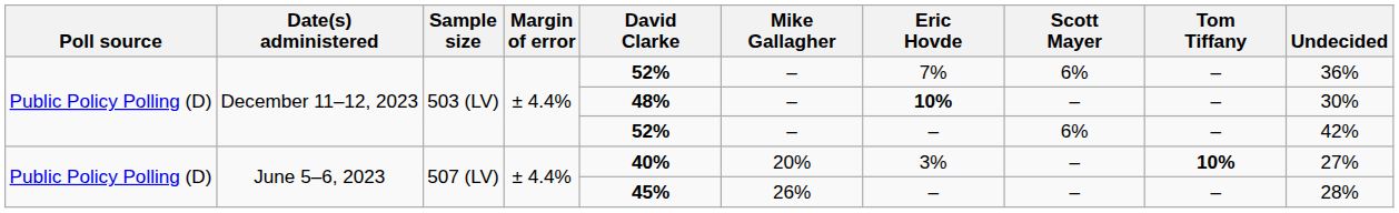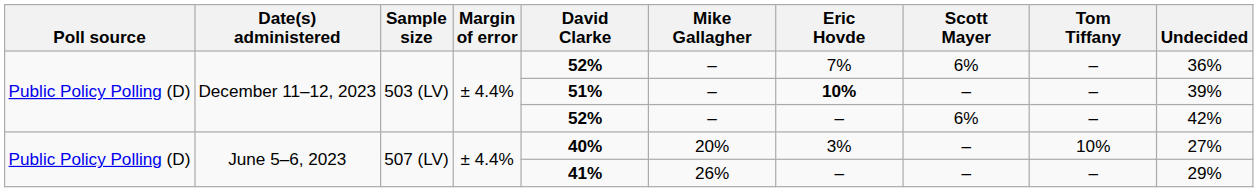row 3 | David Clarke: 48% -> 51%
row 3 | Undecided: 30% -> 39%
row 5 | Tom Tiffany: bold -> normal
row 6 | David Clarke: 45% -> 41%
row 6 | Undecided: 28% -> 29%
